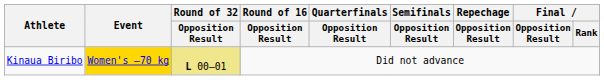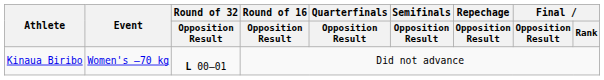Kinaua Biribo | Event: gold background -> no background
Kinaua Biribo | Round of 32 / Opposition Result: khaki background -> no background
